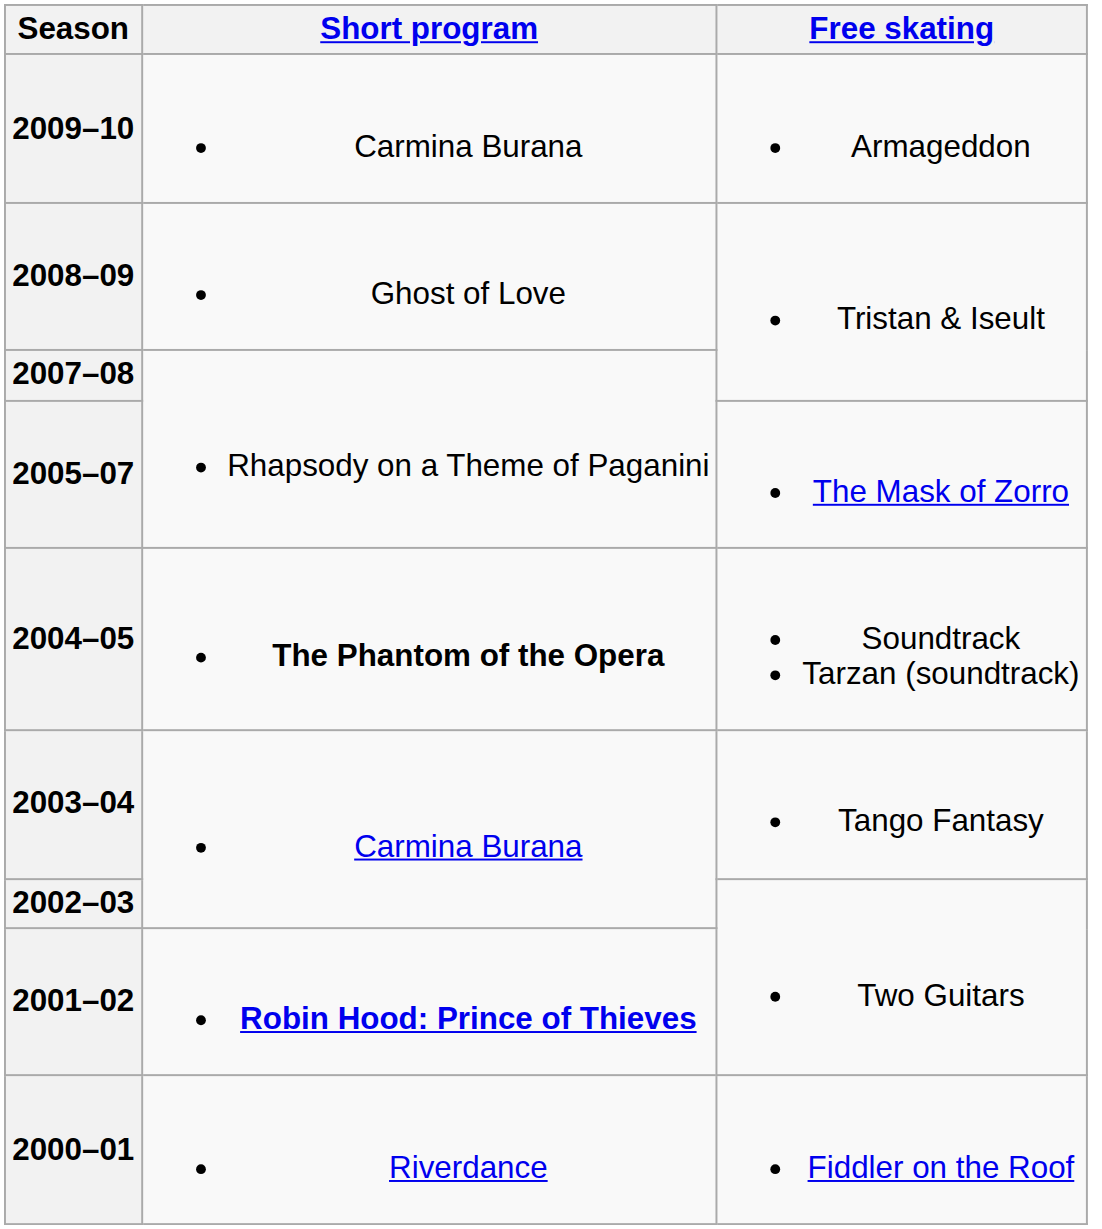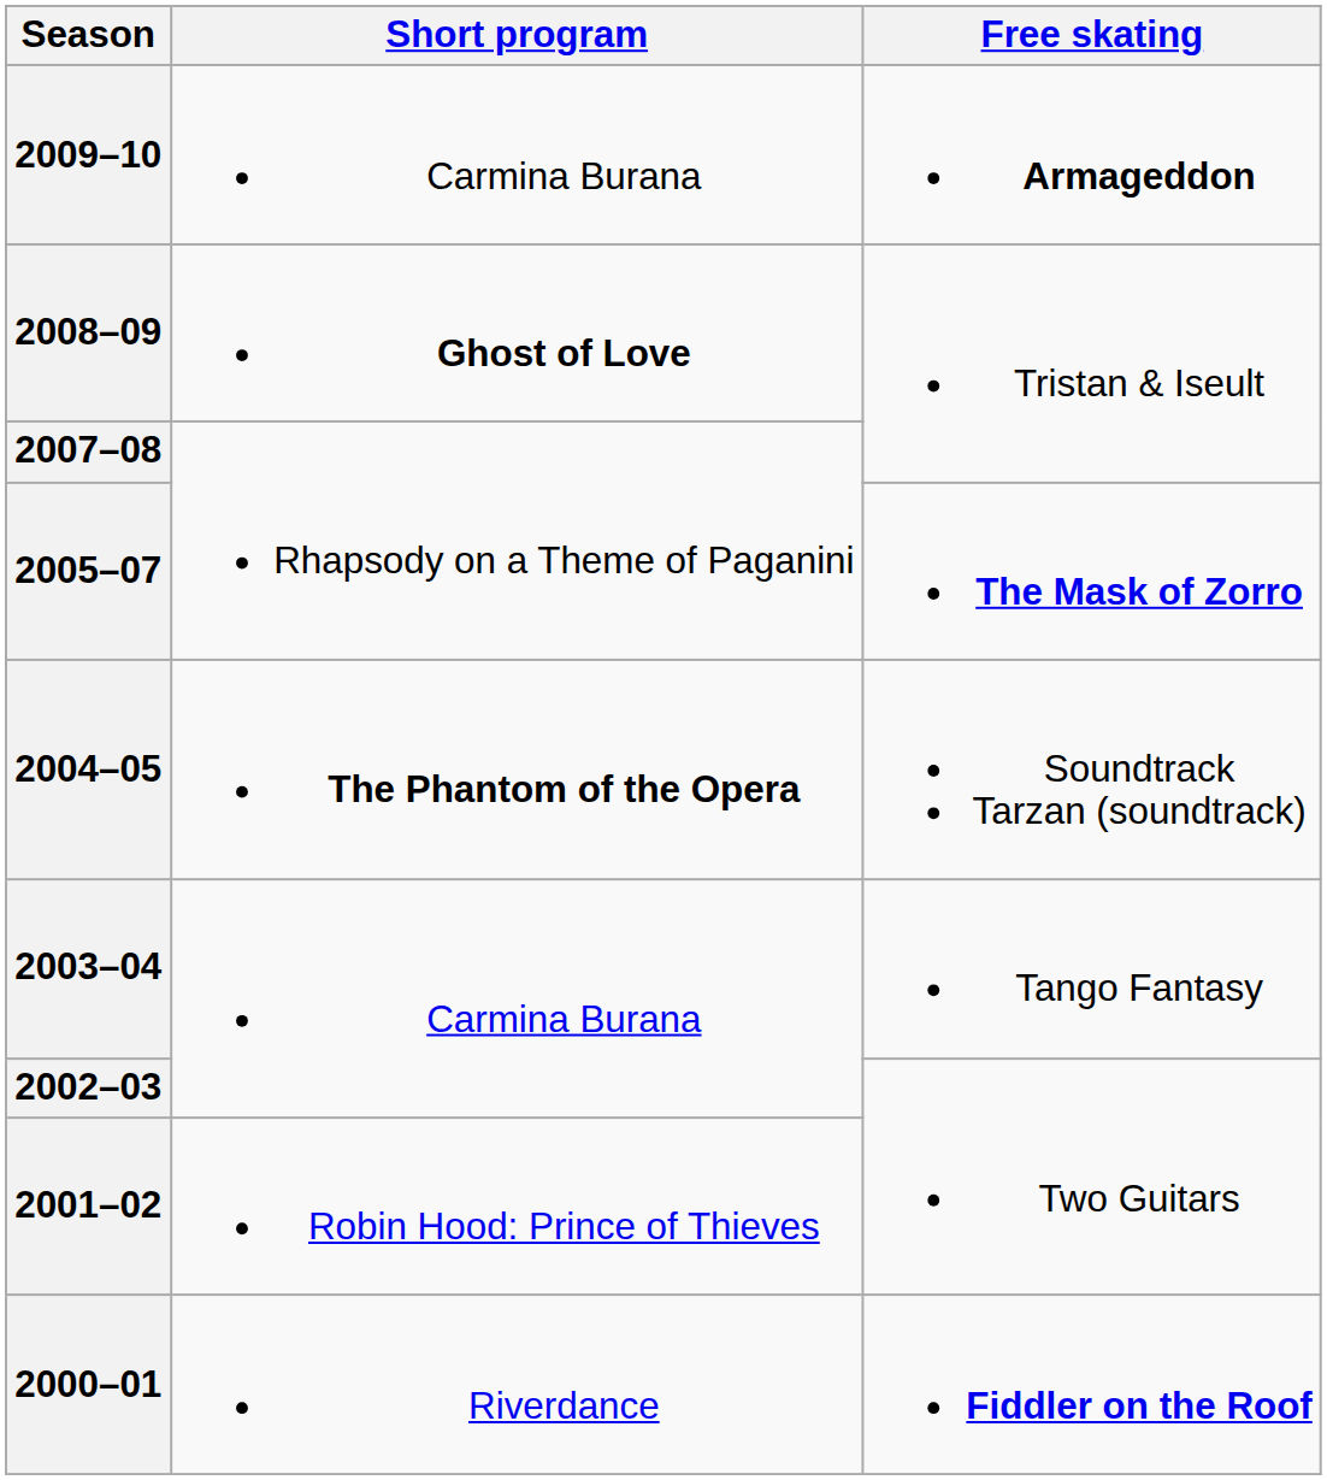2009–10 | Free skating: normal -> bold
2008–09 | Short program: normal -> bold
2005–07 | Free skating: normal -> bold
2001–02 | Short program: bold -> normal
2000–01 | Free skating: normal -> bold
